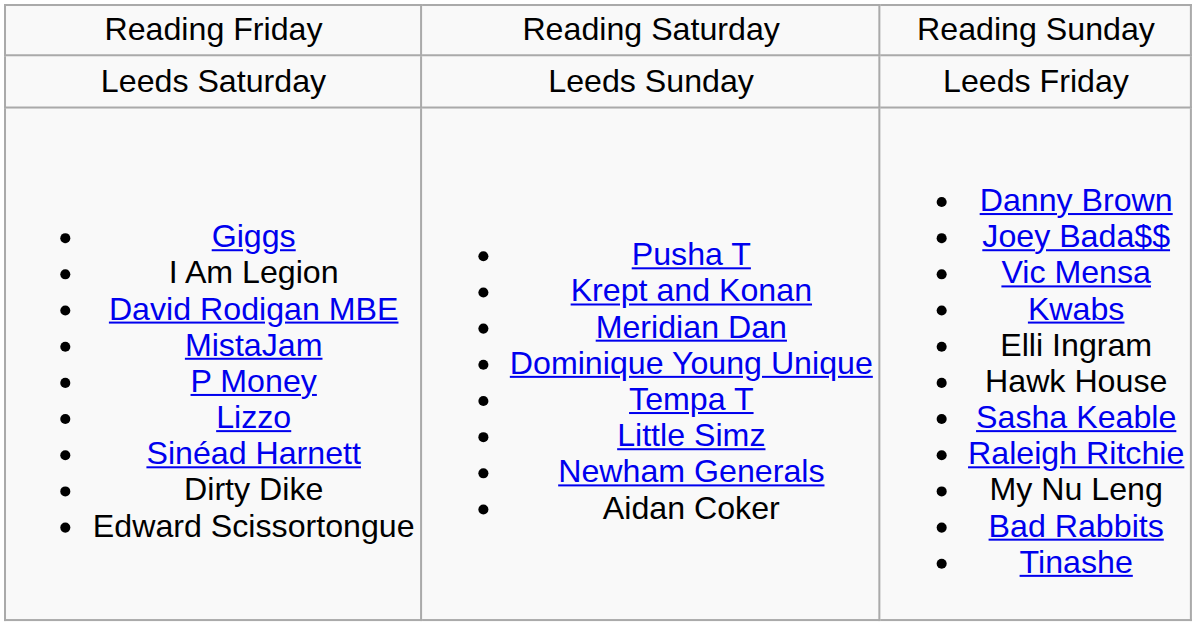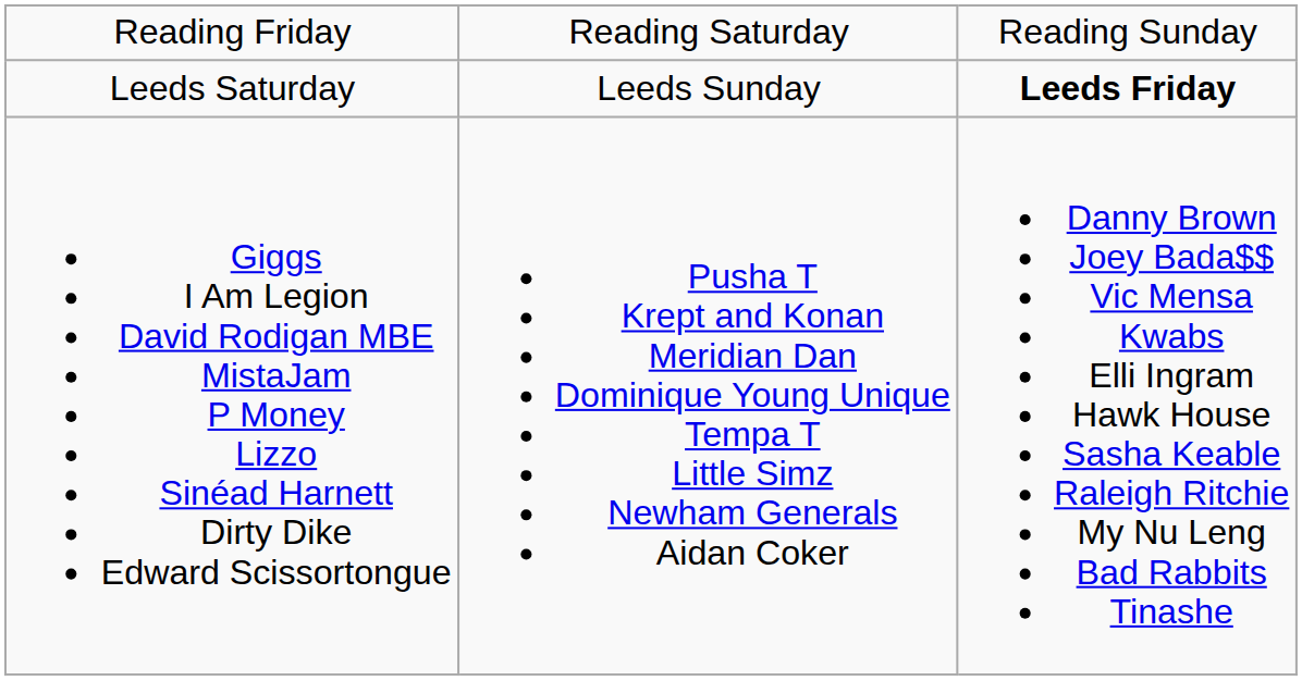Leeds Saturday | column 3: normal -> bold
